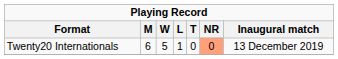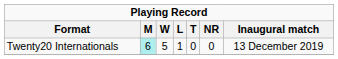Twenty20 Internationals | M: no background -> paleturquoise background
Twenty20 Internationals | NR: lightsalmon background -> no background
